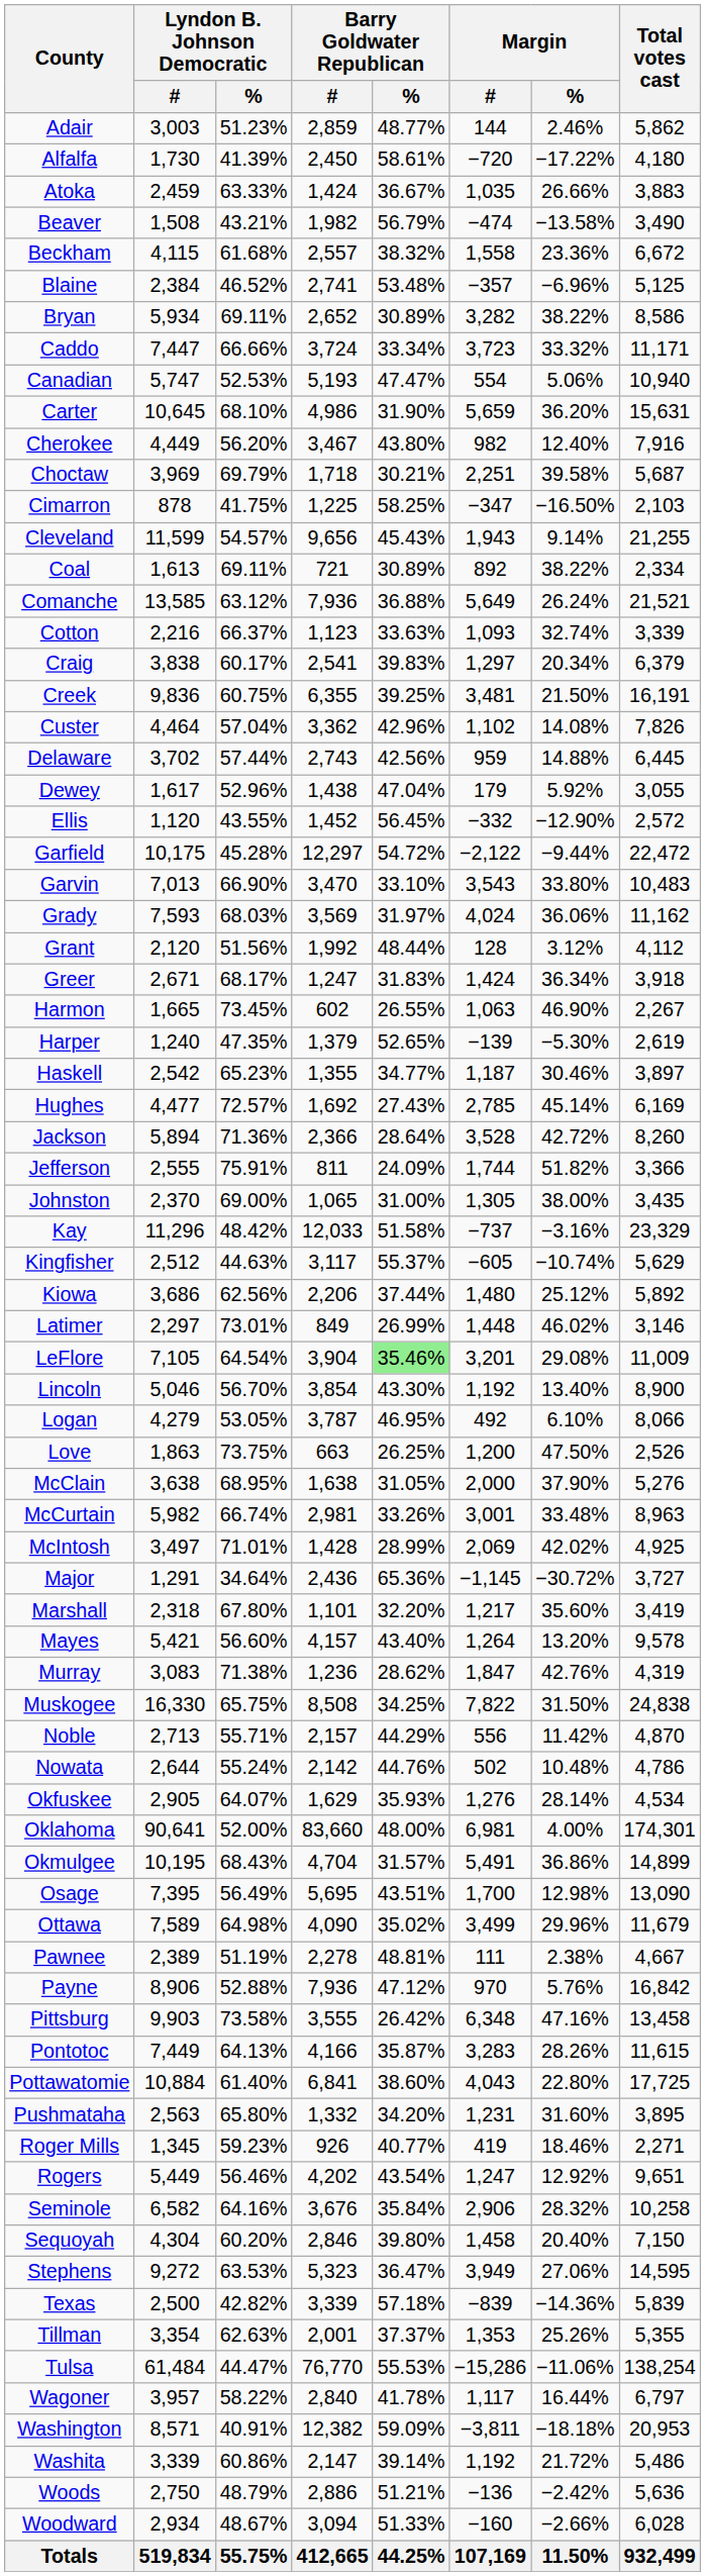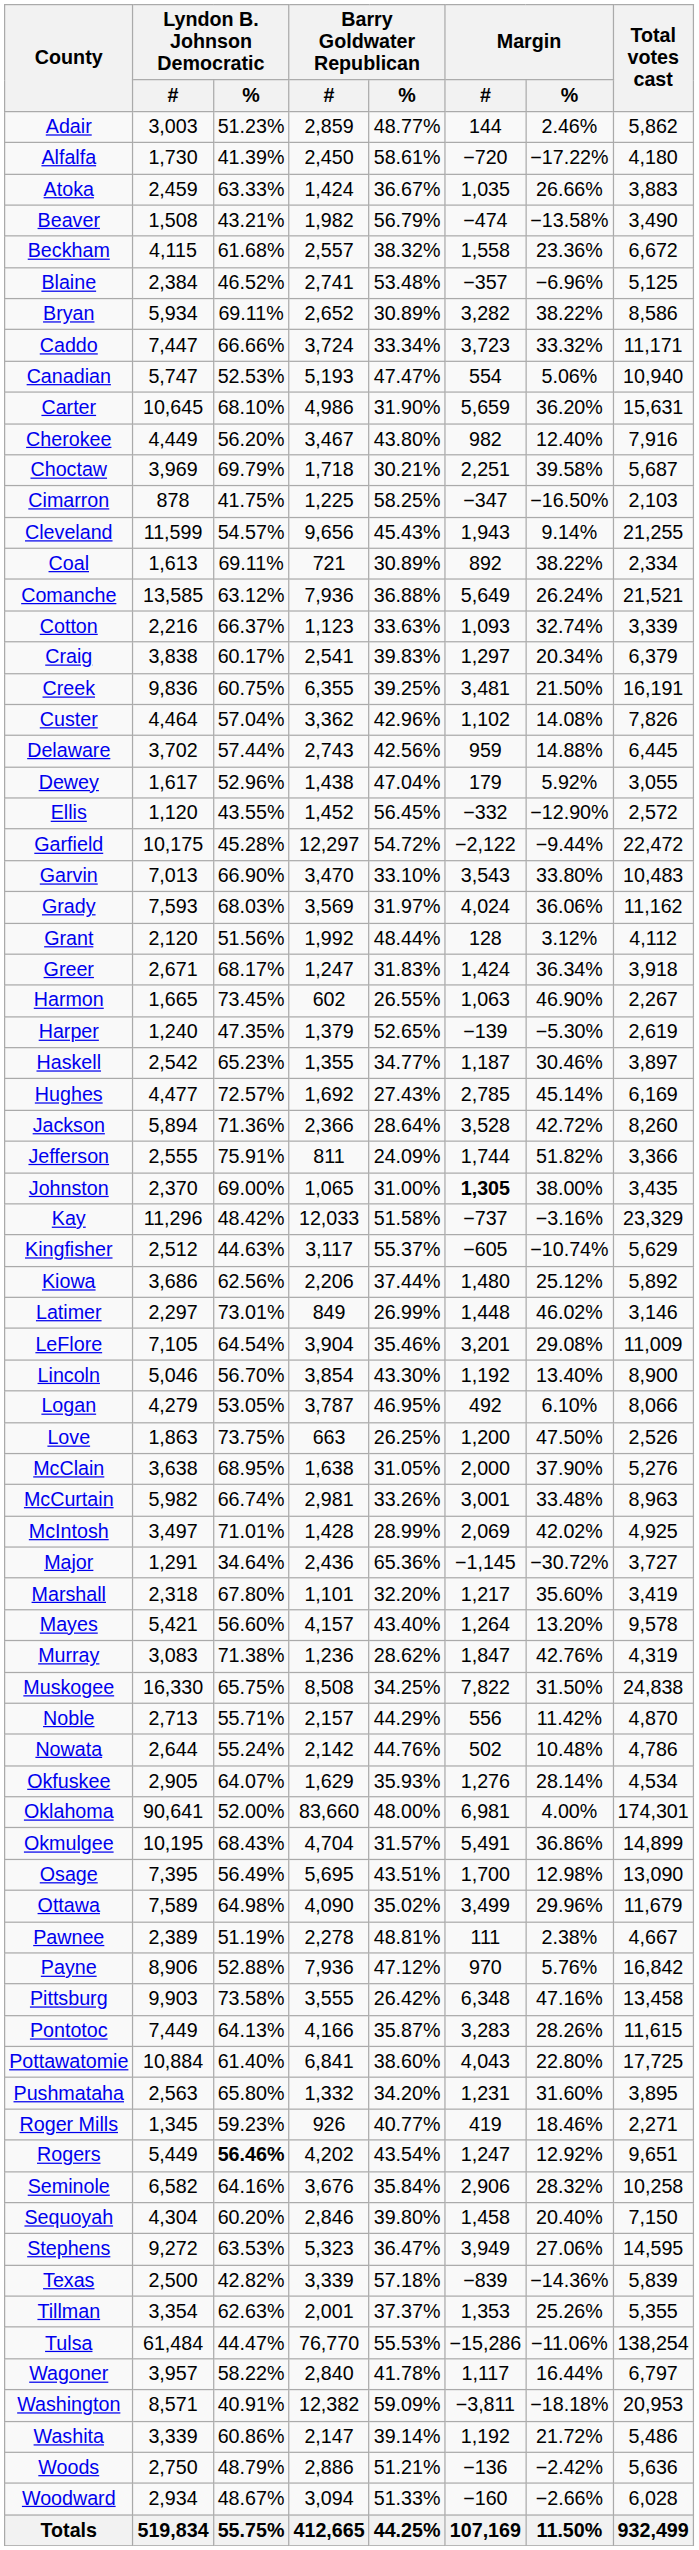Johnston | Margin / #: normal -> bold
LeFlore | Barry Goldwater Republican / %: lightgreen background -> no background
Rogers | Lyndon B. Johnson Democratic / %: normal -> bold
